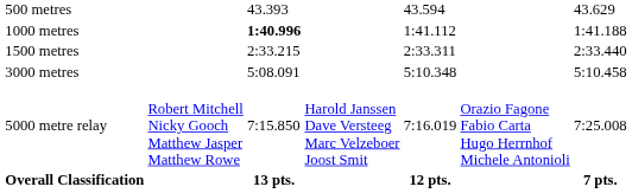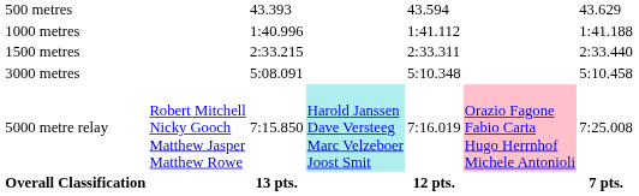1000 metres | column 3: bold -> normal
5000 metre relay | column 4: no background -> paleturquoise background
5000 metre relay | column 6: no background -> pink background
